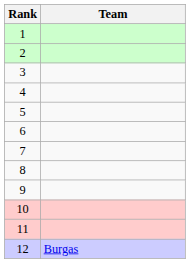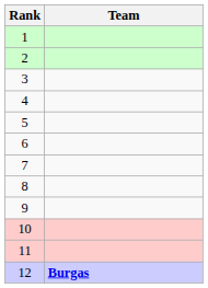12 | Team: normal -> bold
